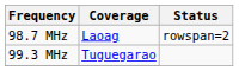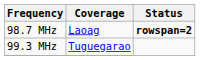98.7 MHz | Status: normal -> bold
